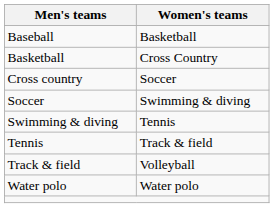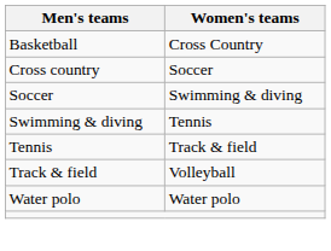- row: Baseball | Basketball
